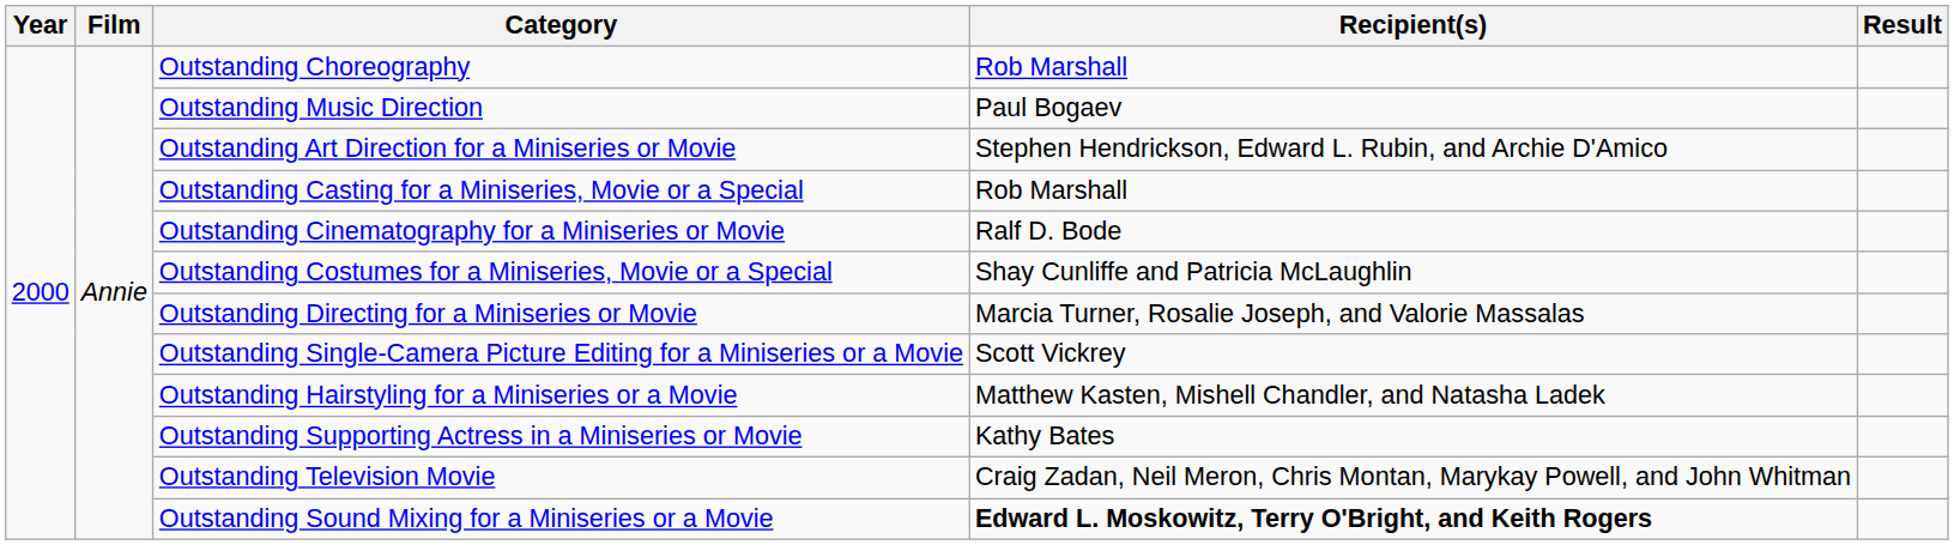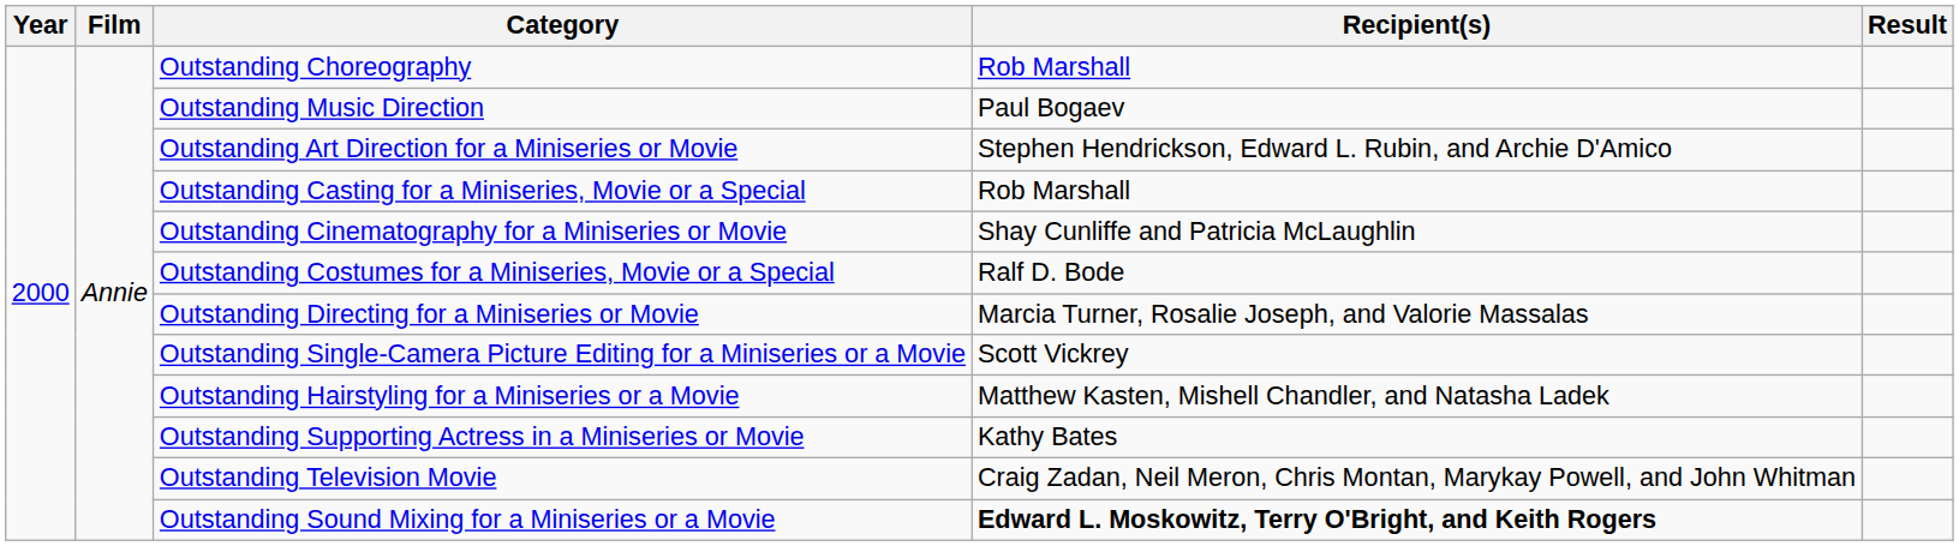Outstanding Cinematography for a Miniseries or Movie | Recipient(s): Ralf D. Bode -> Shay Cunliffe and Patricia McLaughlin
Outstanding Costumes for a Miniseries, Movie or a Special | Recipient(s): Shay Cunliffe and Patricia McLaughlin -> Ralf D. Bode
